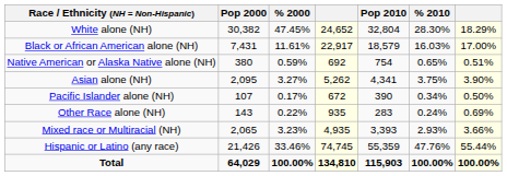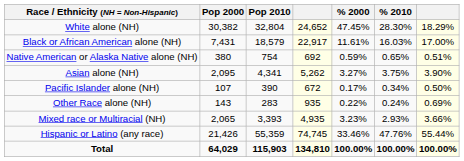columns swapped: Pop 2010 <-> % 2000
